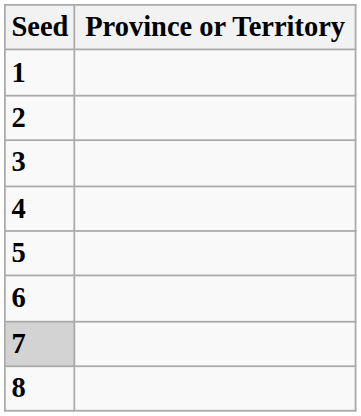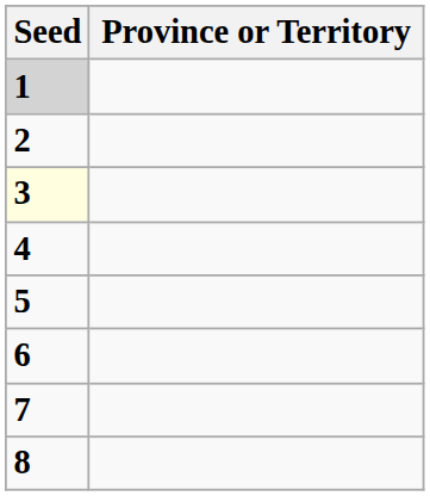1 | Seed: no background -> lightgrey background
3 | Seed: no background -> lightyellow background
7 | Seed: lightgrey background -> no background
